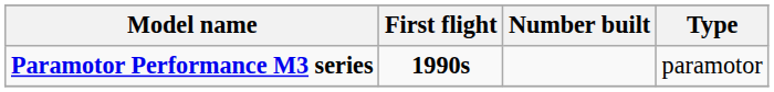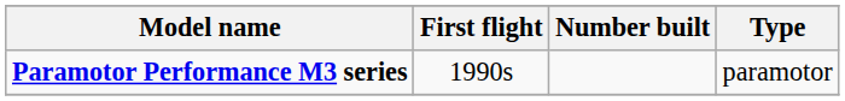Paramotor Performance M3 series | First flight: bold -> normal
